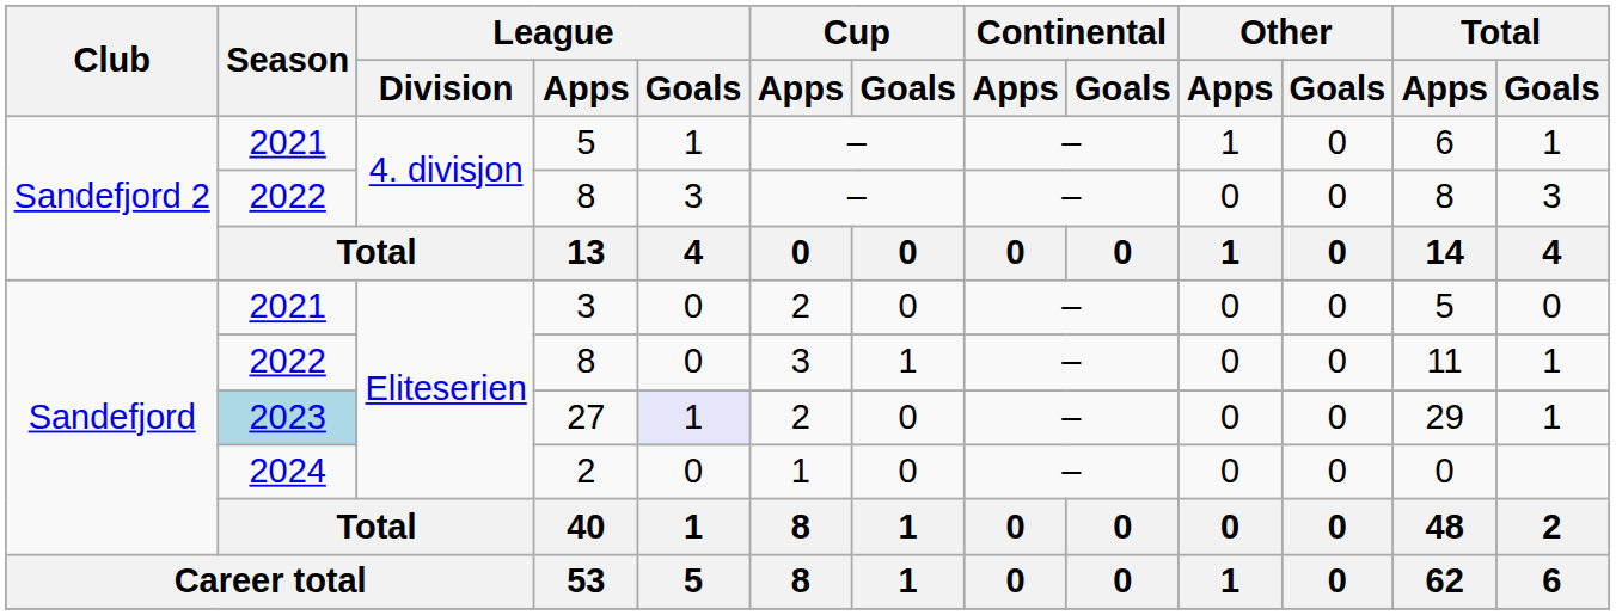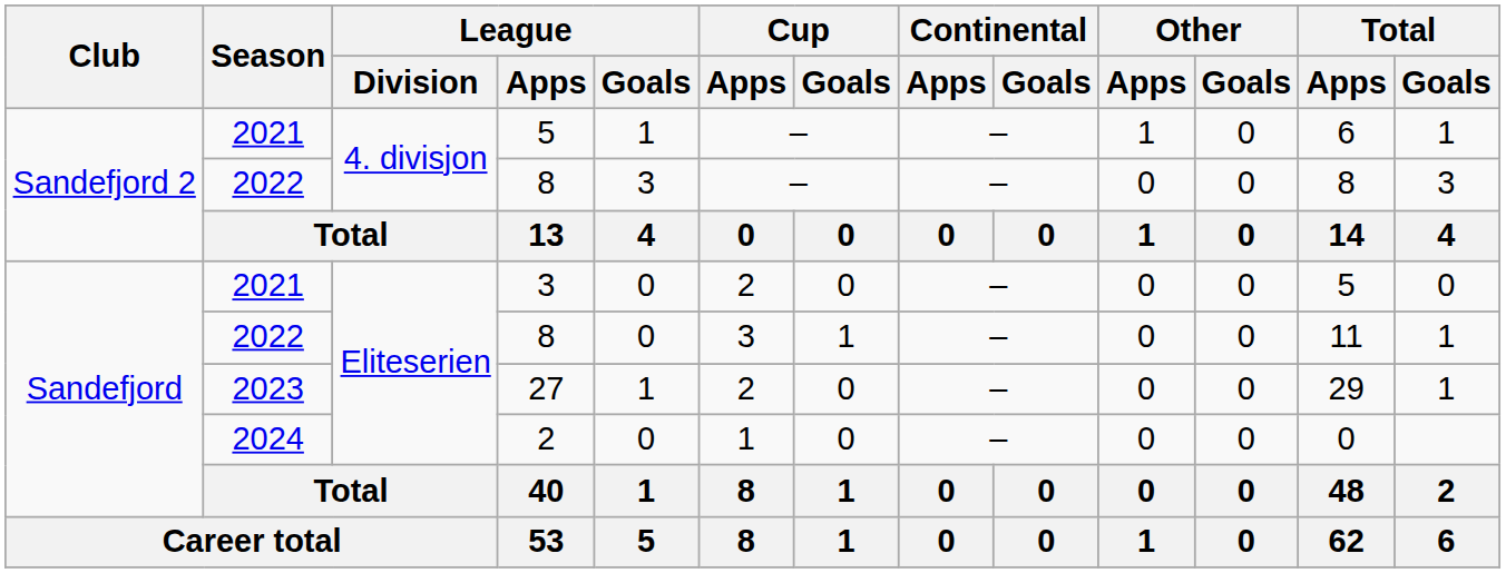27 | Season: lightblue background -> no background
27 | League / Goals: lavender background -> no background
